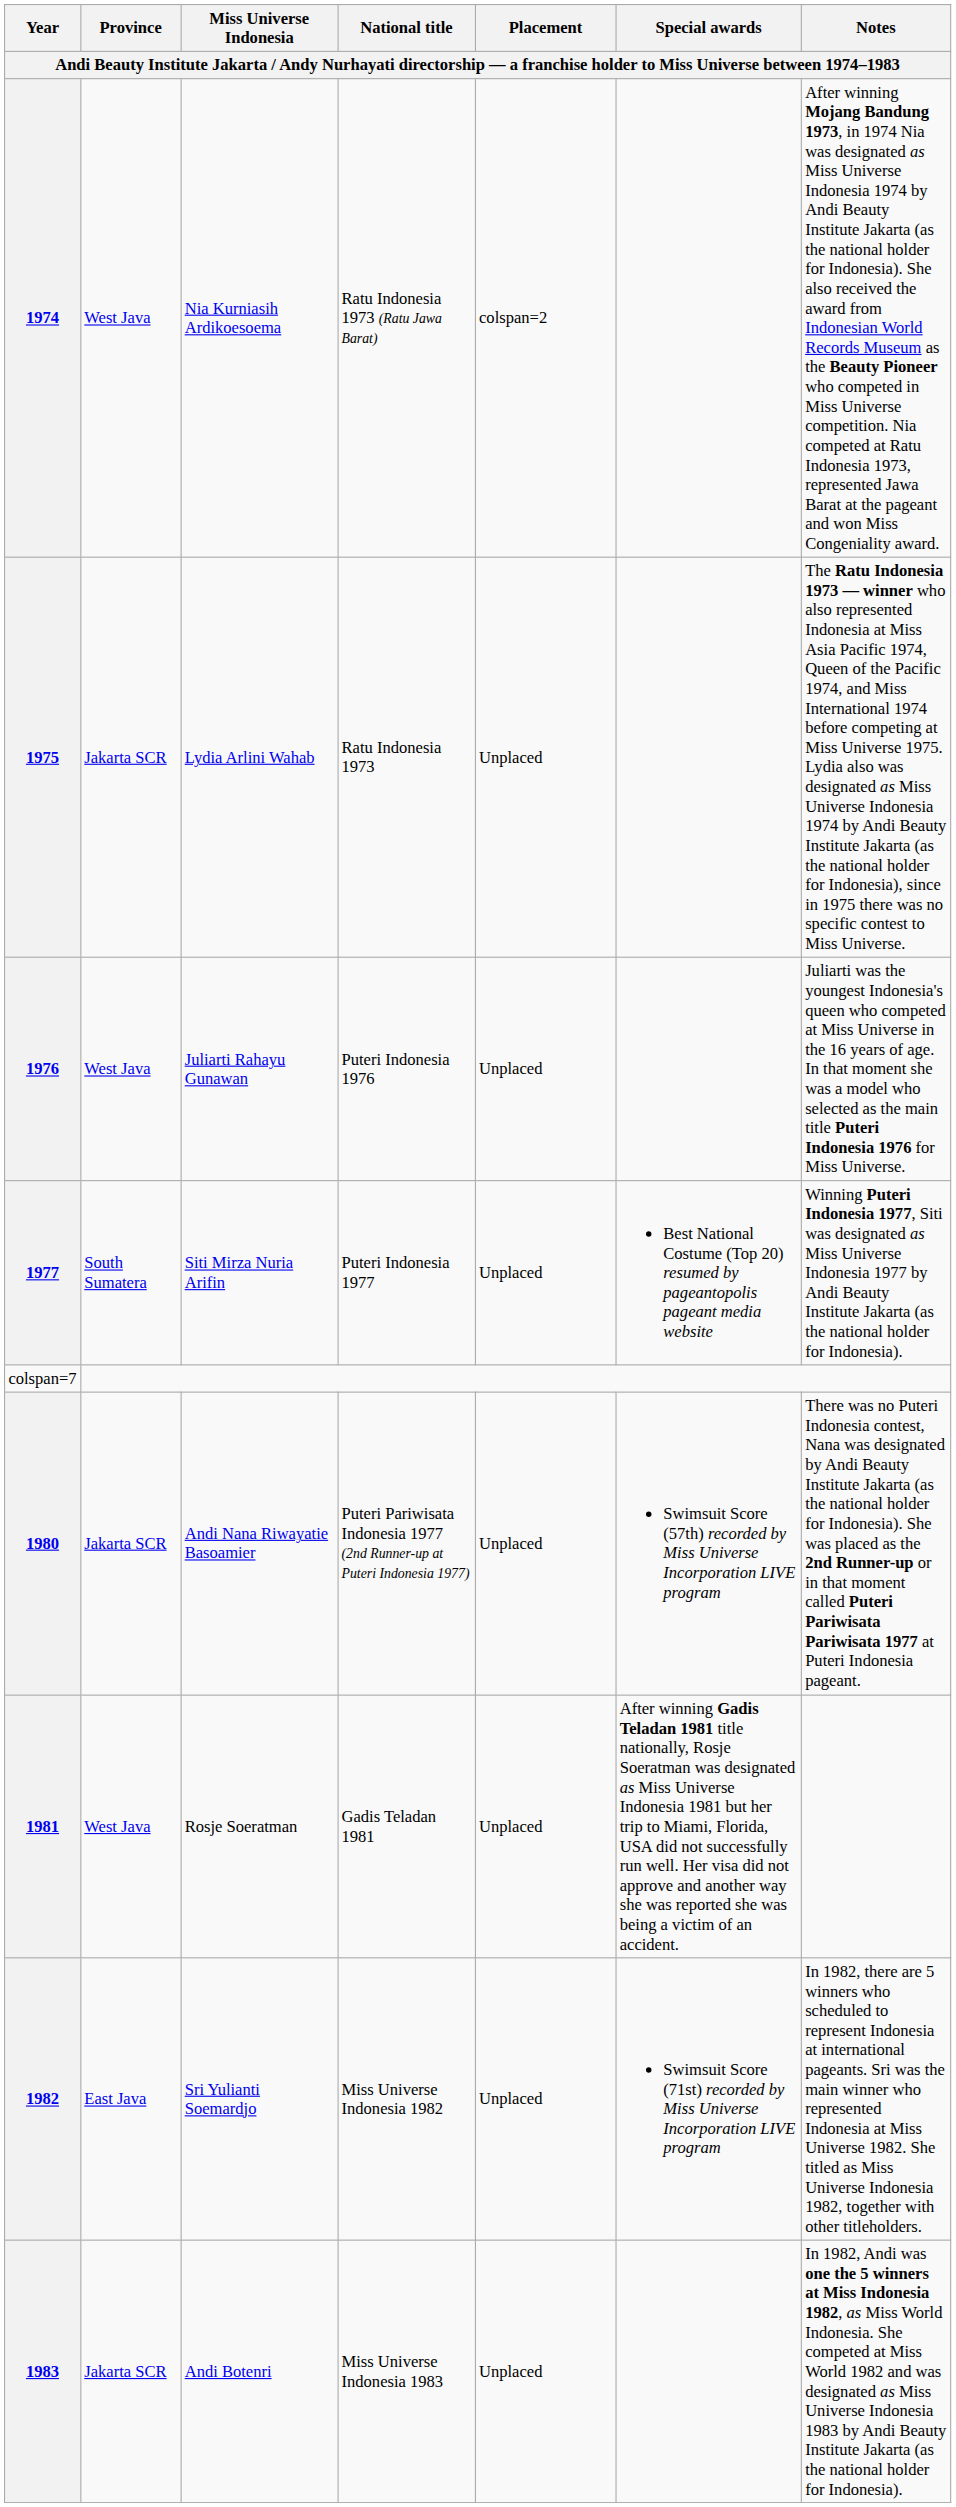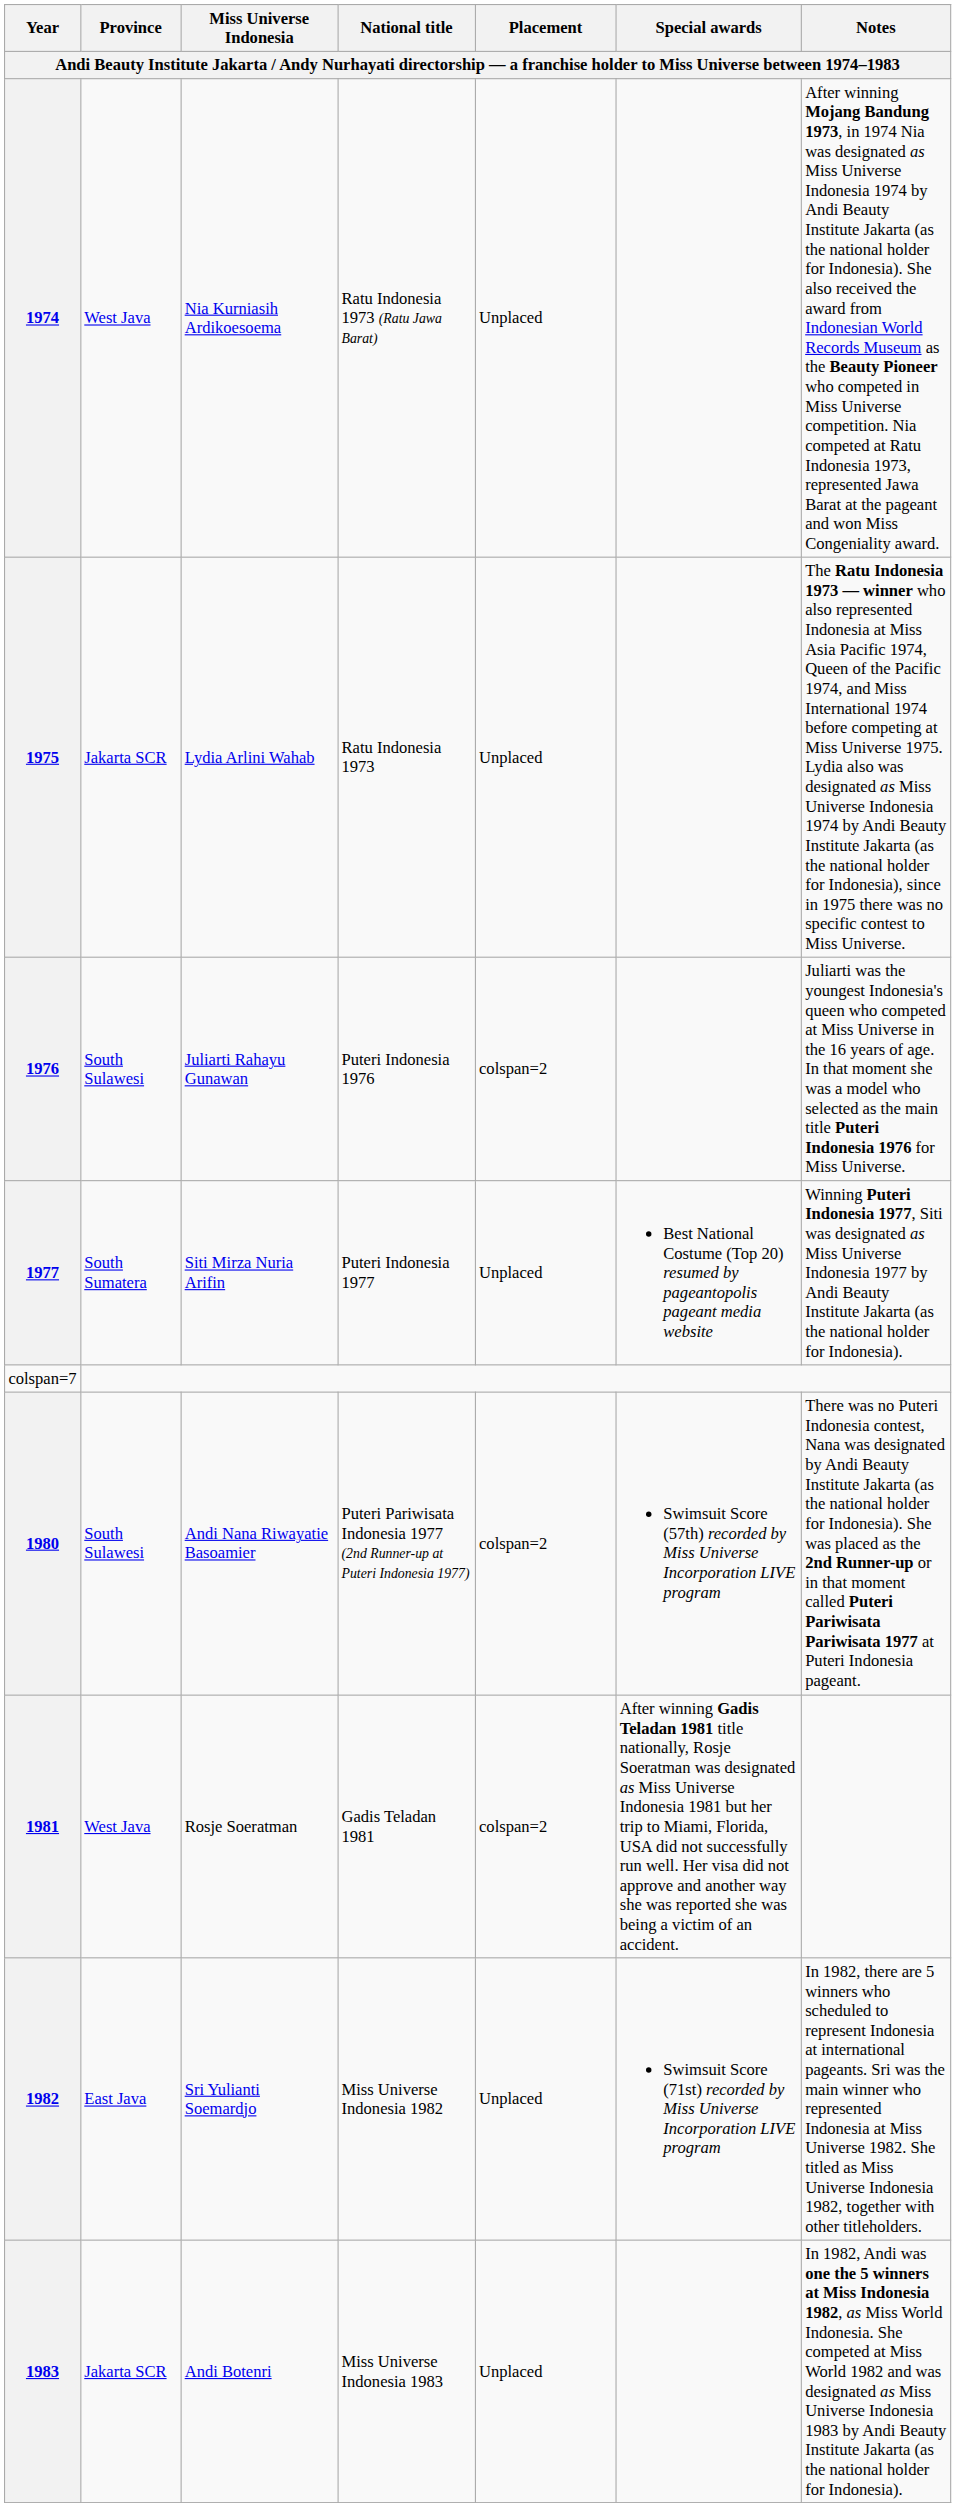Nia Kurniasih Ardikoesoema | Placement: colspan=2 -> Unplaced
Juliarti Rahayu Gunawan | Province: West Java -> South Sulawesi
Juliarti Rahayu Gunawan | Placement: Unplaced -> colspan=2
Andi Nana Riwayatie Basoamier | Province: Jakarta SCR -> South Sulawesi
Andi Nana Riwayatie Basoamier | Placement: Unplaced -> colspan=2
Rosje Soeratman | Placement: Unplaced -> colspan=2
